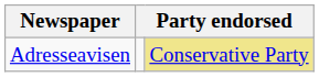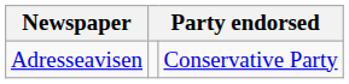Adresseavisen | column 3: khaki background -> no background
